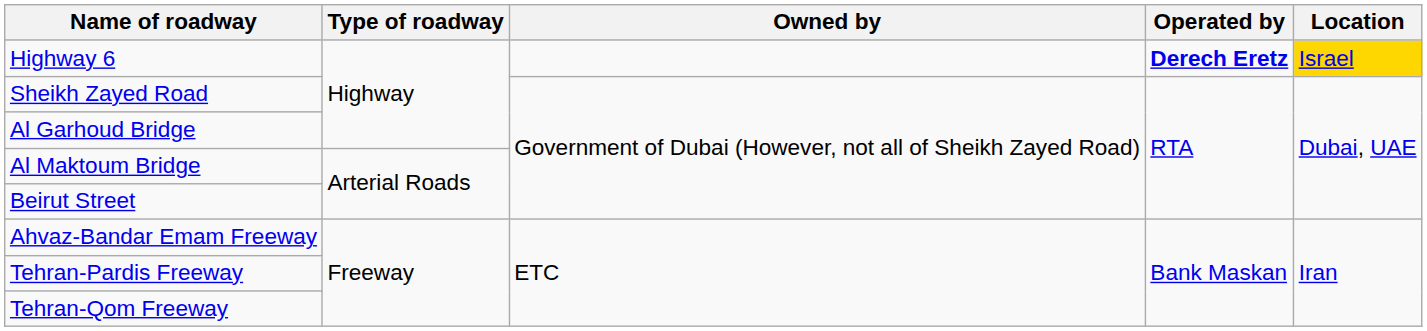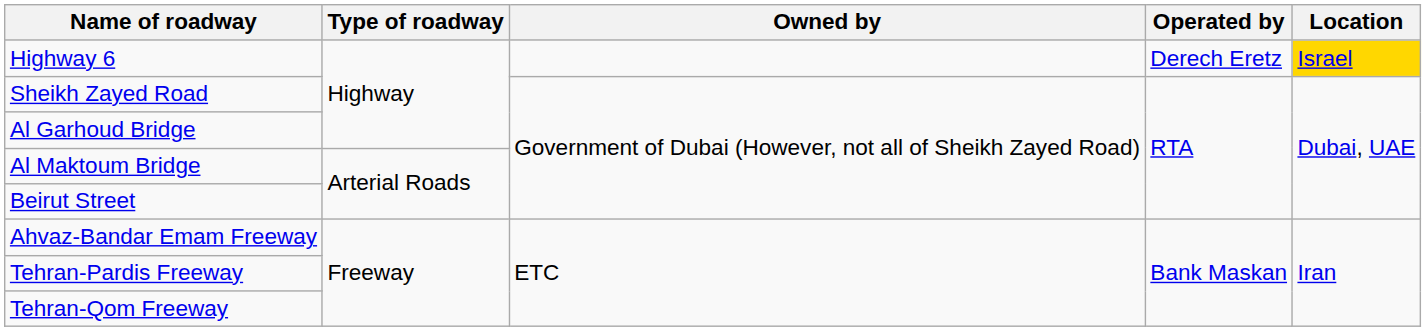Highway 6 | Operated by: bold -> normal
